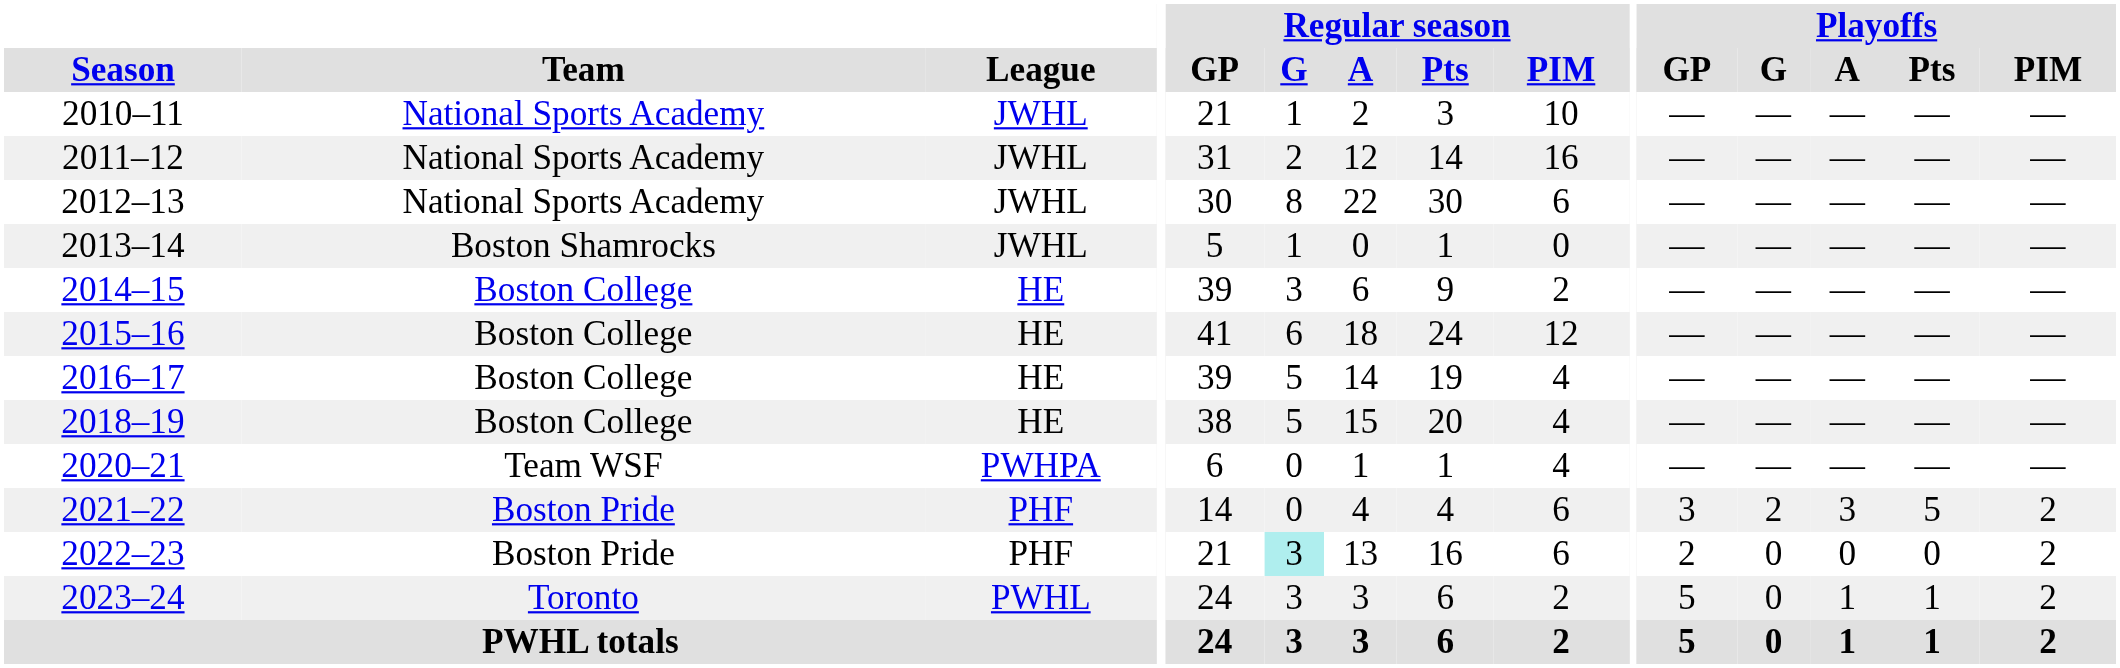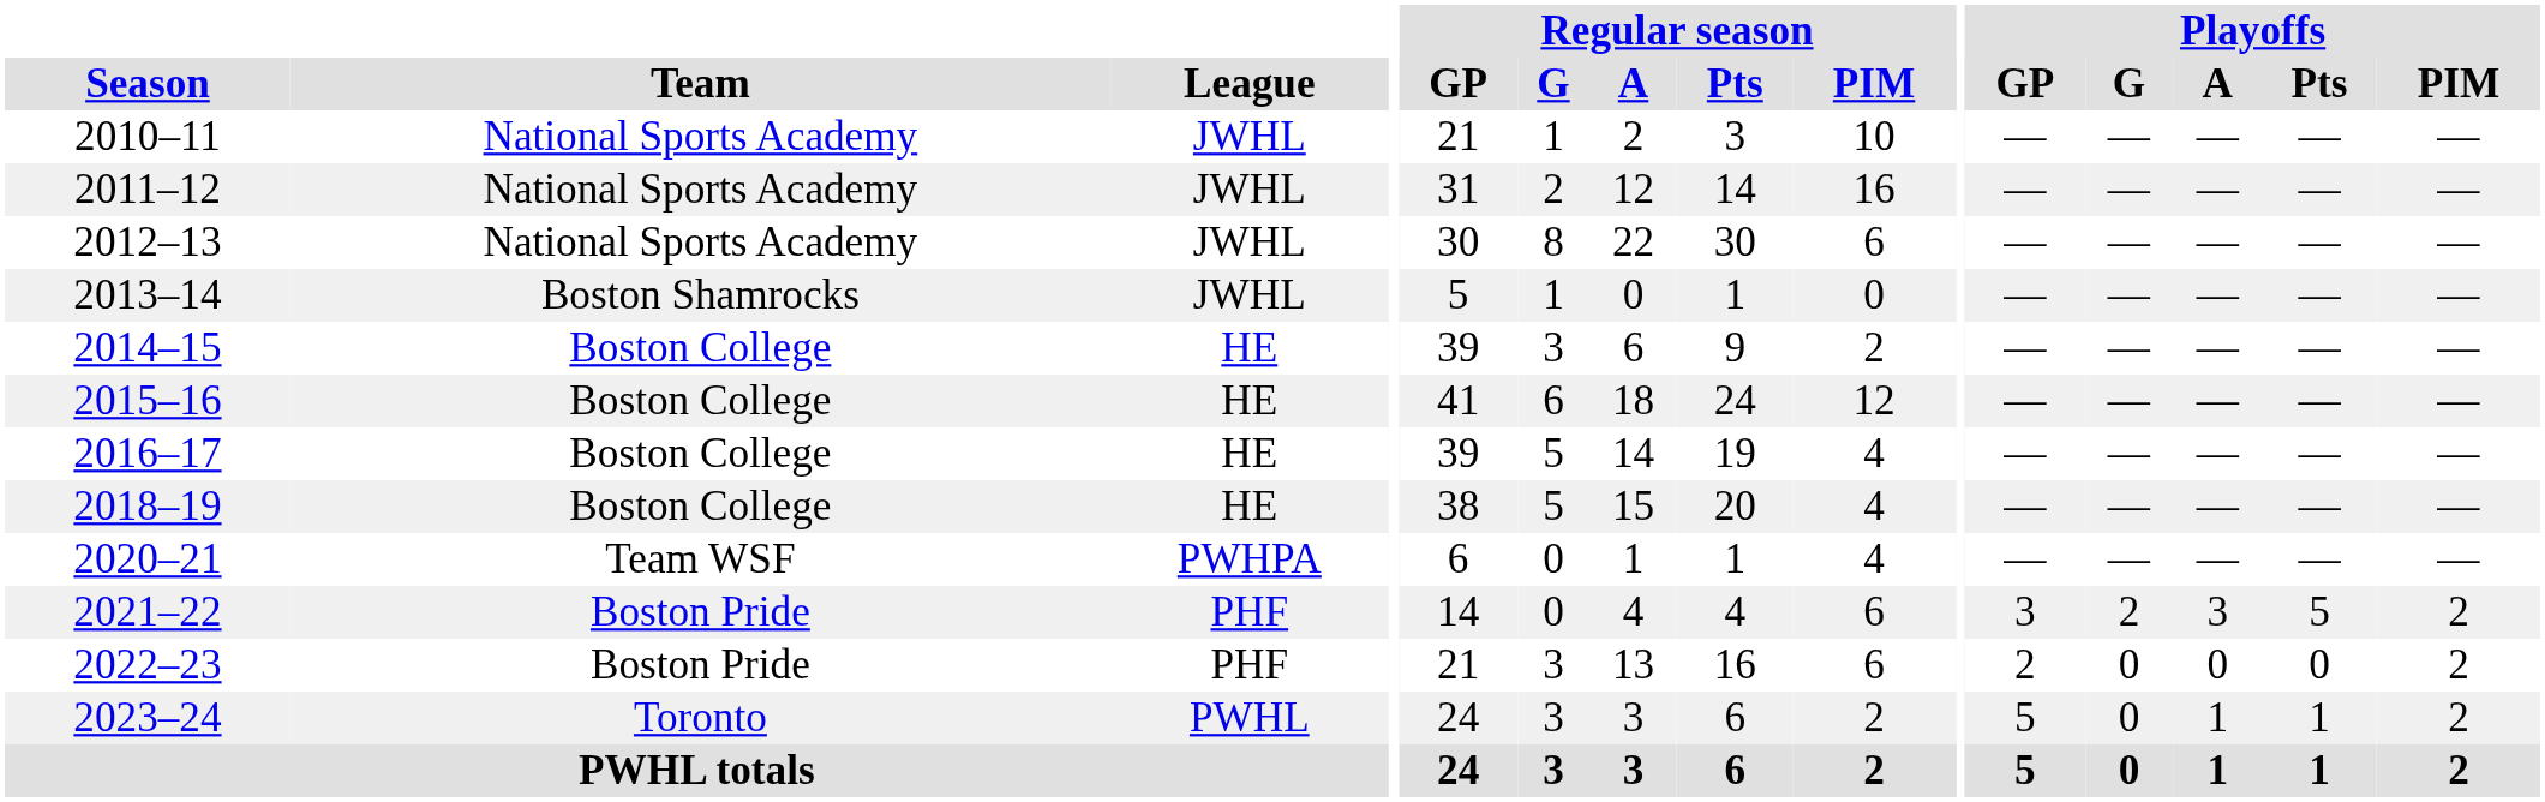2022–23 | Regular season / G: paleturquoise background -> no background
